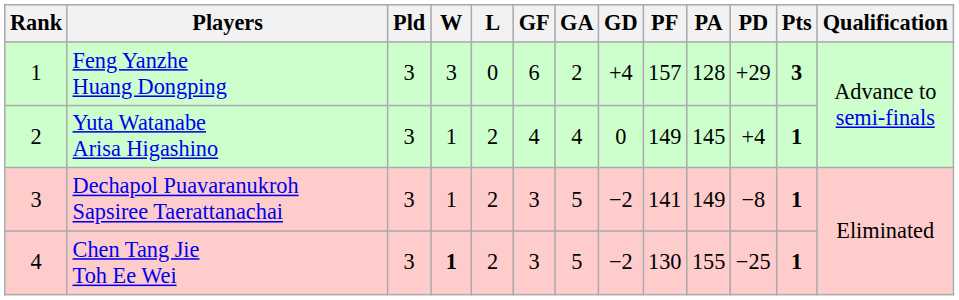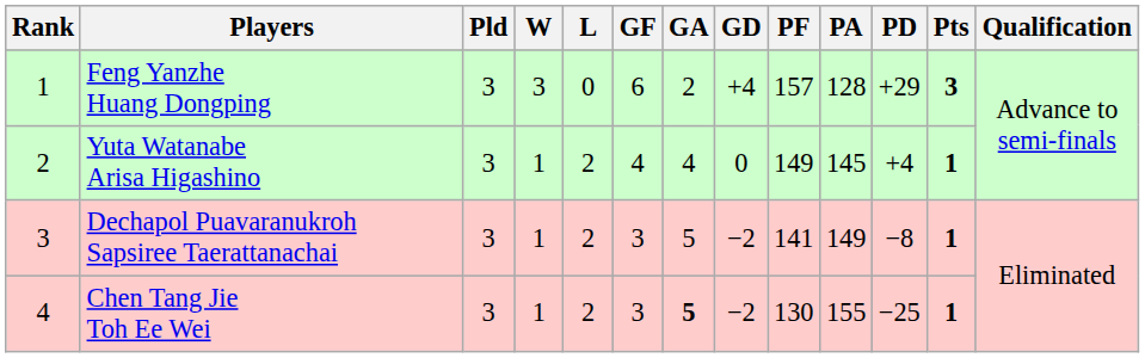Chen Tang Jie Toh Ee Wei | W: bold -> normal
Chen Tang Jie Toh Ee Wei | GA: normal -> bold
